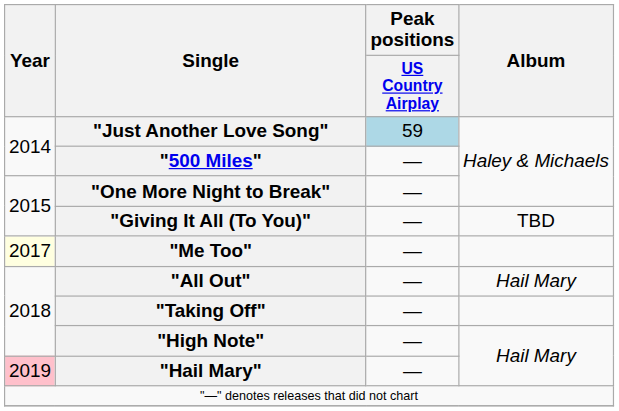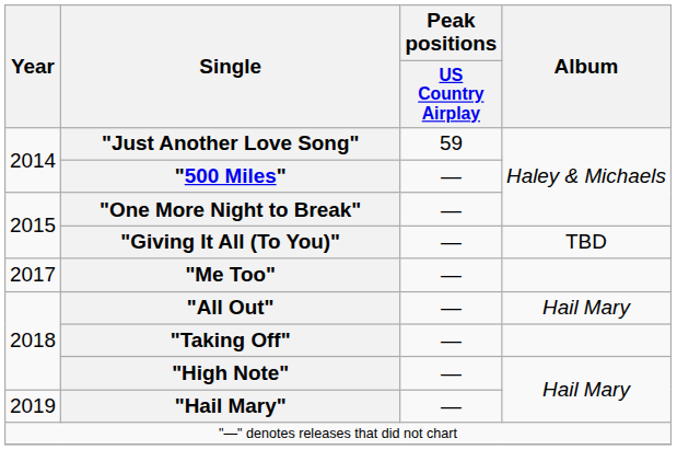"Just Another Love Song" | Peak positions / US Country Airplay: lightblue background -> no background
"Me Too" | Year: lightyellow background -> no background
"Hail Mary" | Year: pink background -> no background
